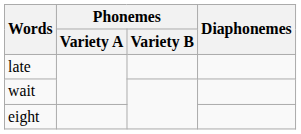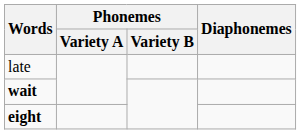wait | Words: normal -> bold
eight | Words: normal -> bold
